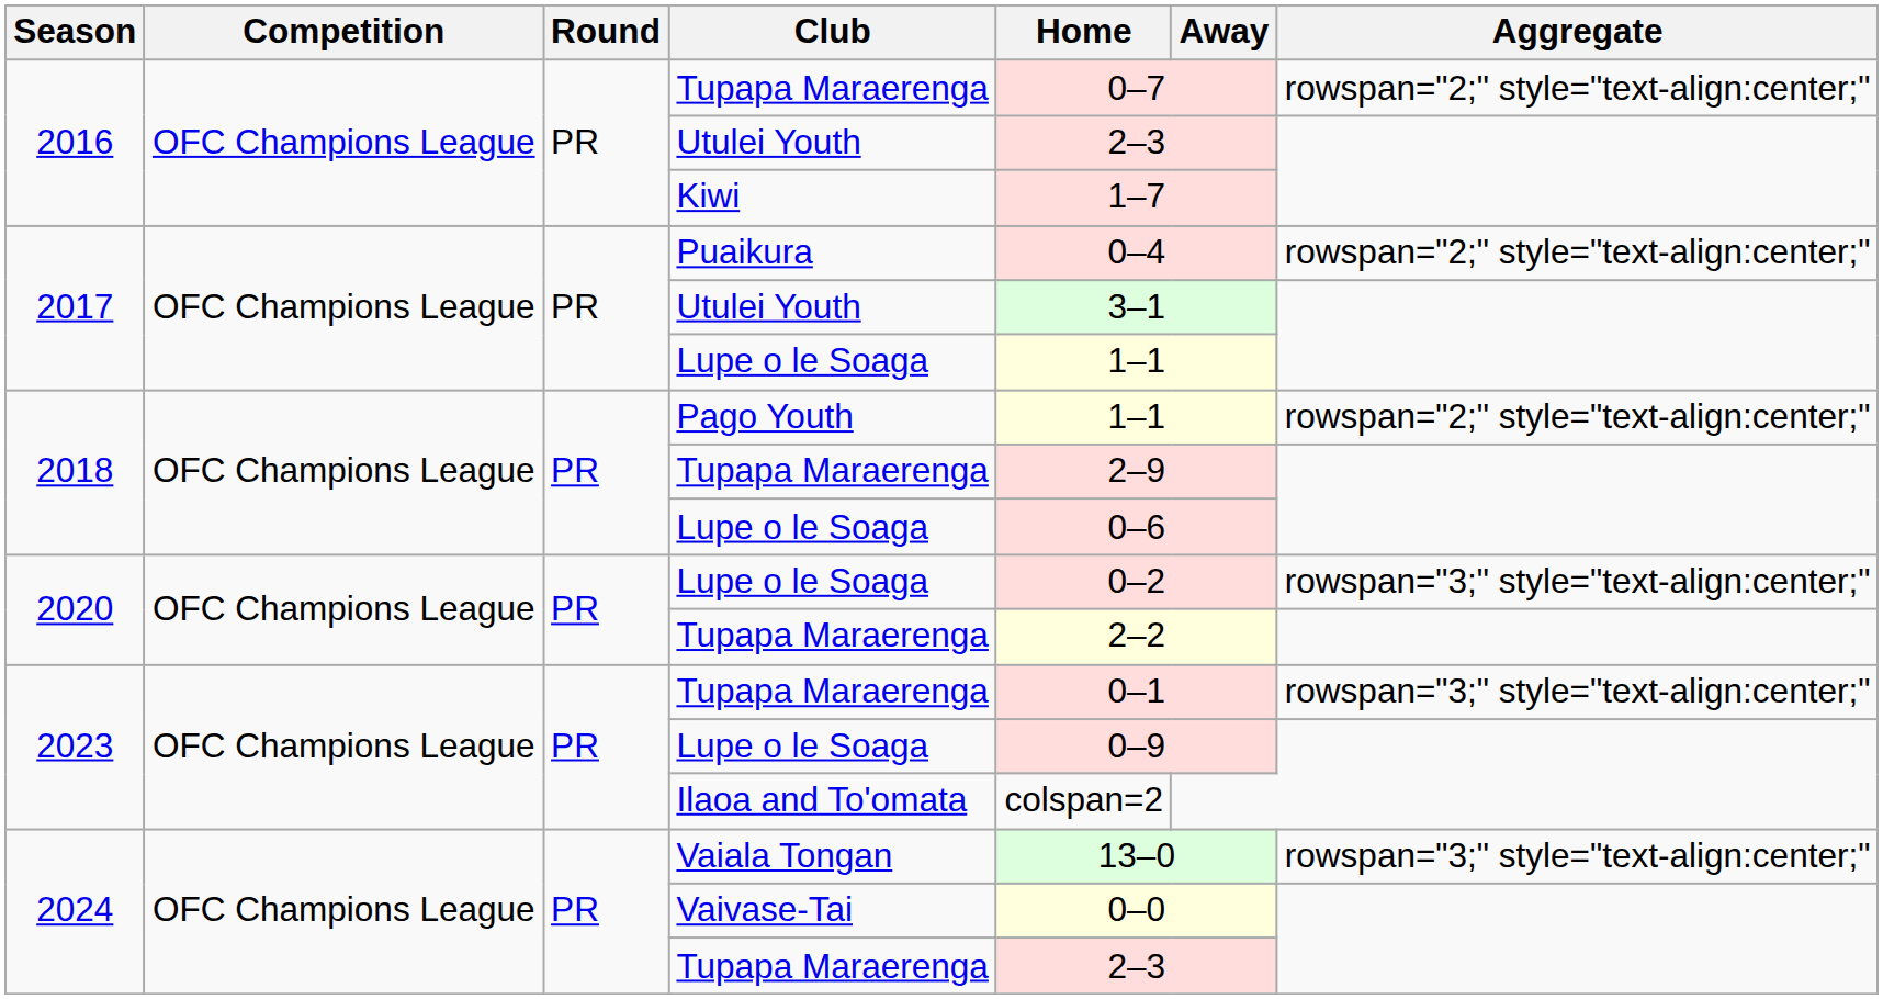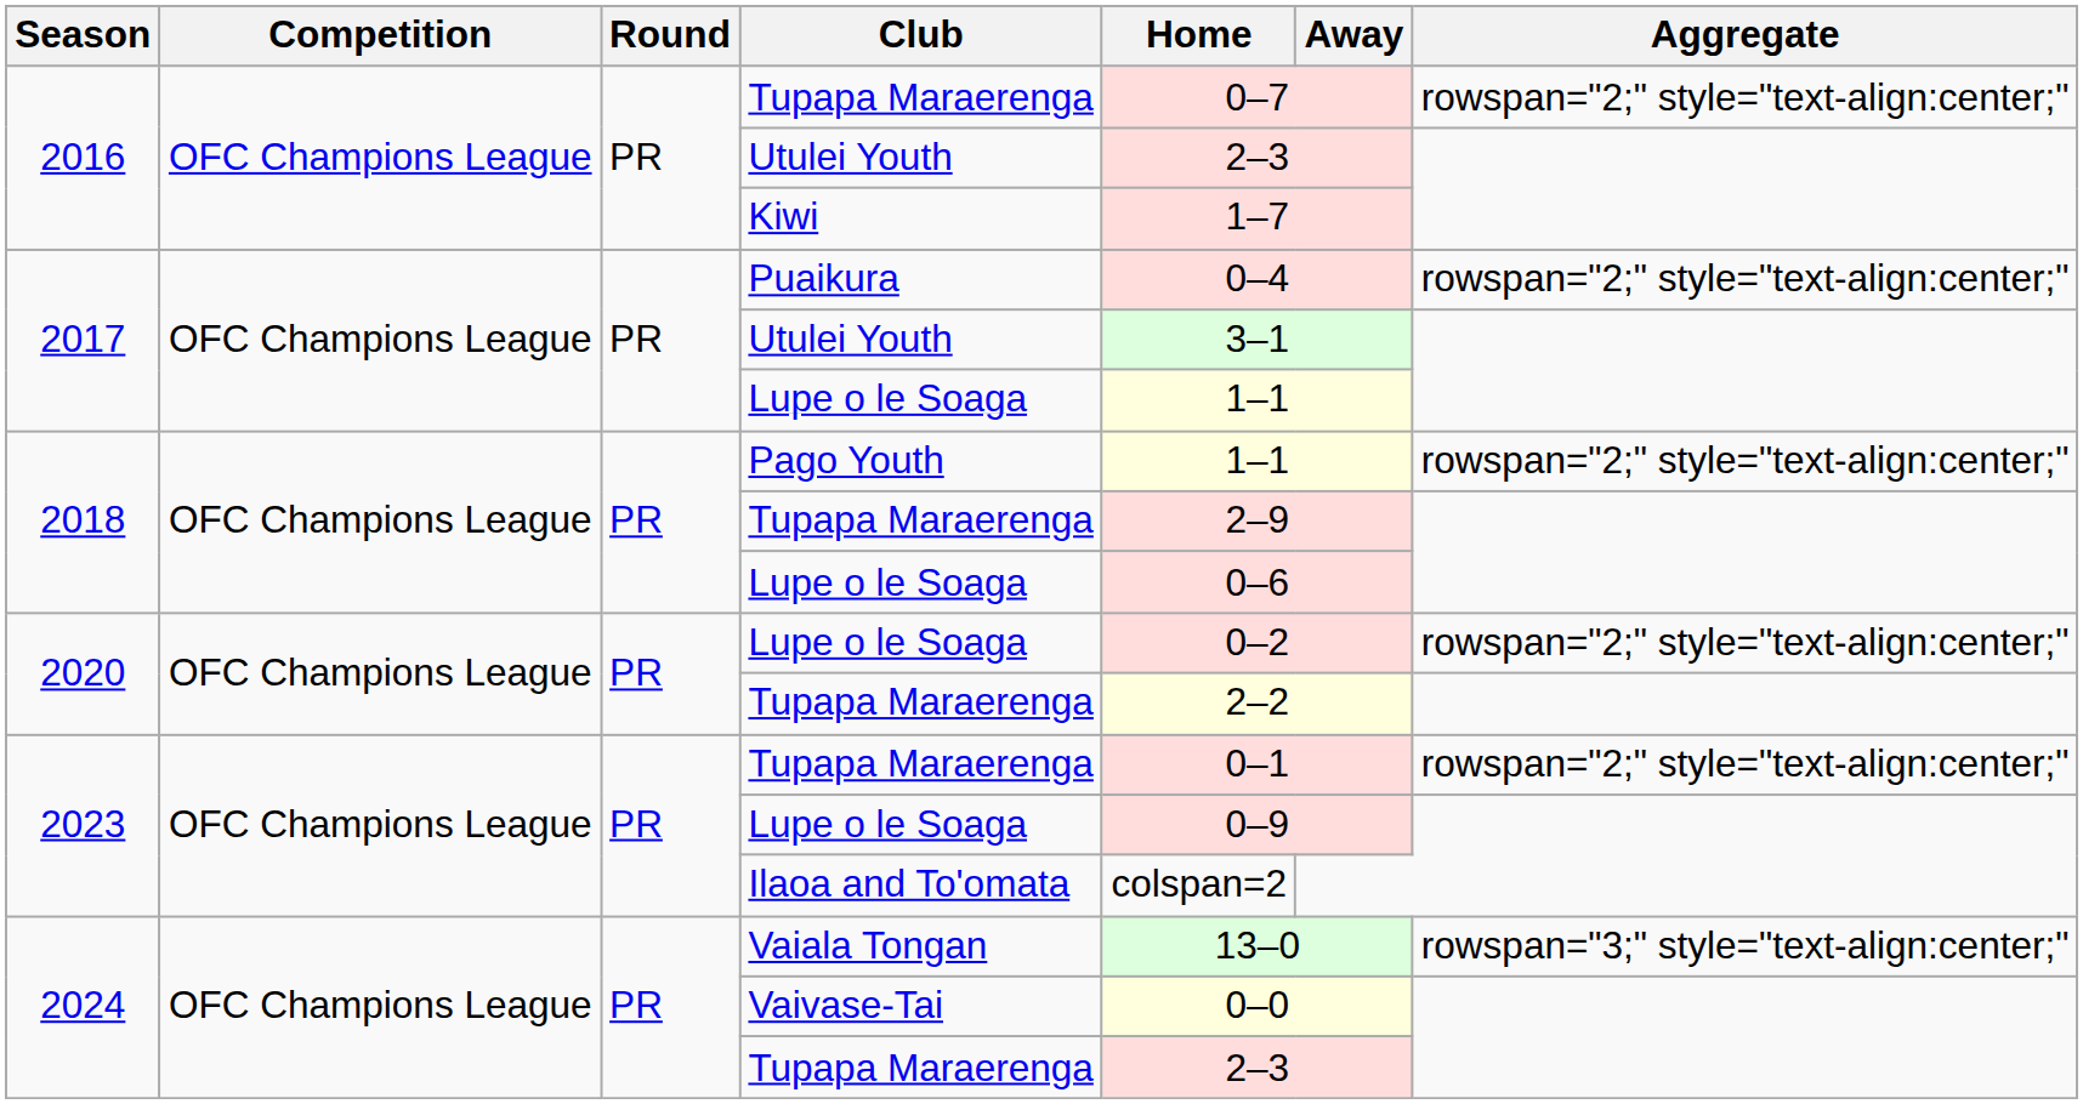2020 / Lupe o le Soaga | Aggregate: rowspan="3;" style="text-align:center;" -> rowspan="2;" style="text-align:center;"
2023 / Tupapa Maraerenga | Aggregate: rowspan="3;" style="text-align:center;" -> rowspan="2;" style="text-align:center;"
